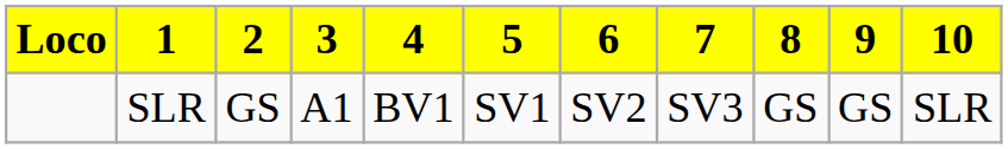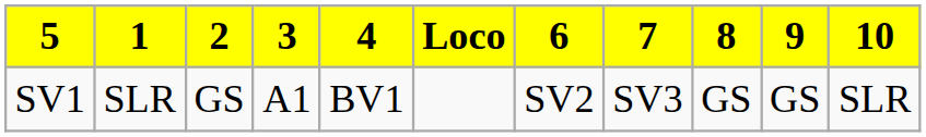columns swapped: Loco <-> 5
